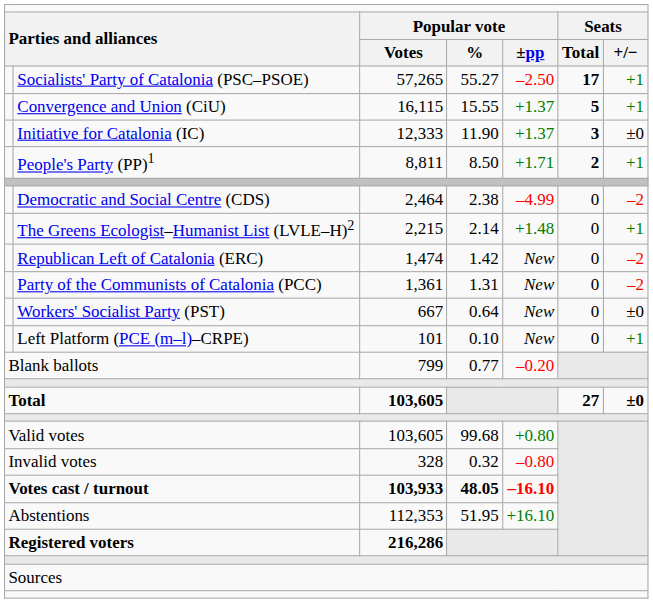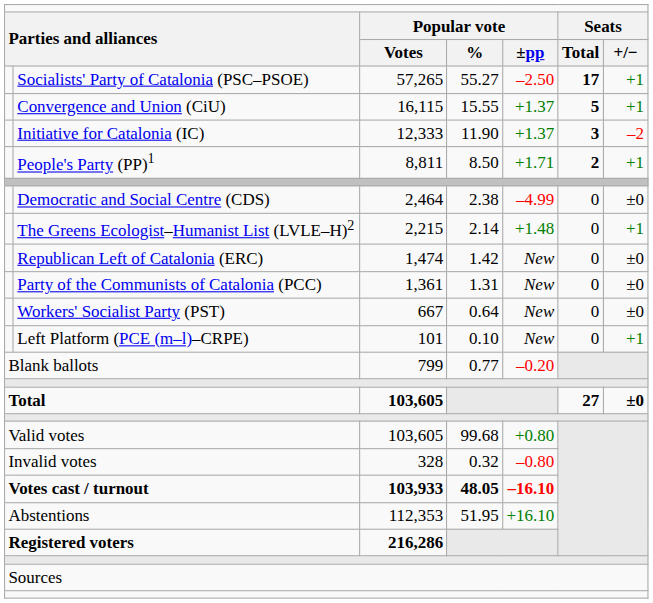Initiative for Catalonia (IC) | column 7: ±0 -> –2
Democratic and Social Centre (CDS) | column 7: –2 -> ±0
Republican Left of Catalonia (ERC) | column 7: –2 -> ±0
Party of the Communists of Catalonia (PCC) | column 7: –2 -> ±0
